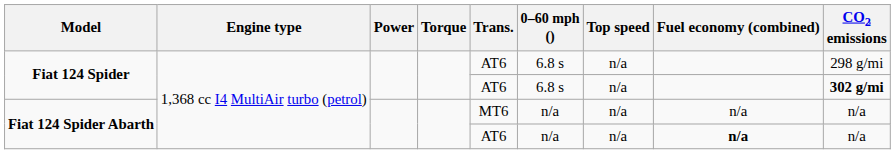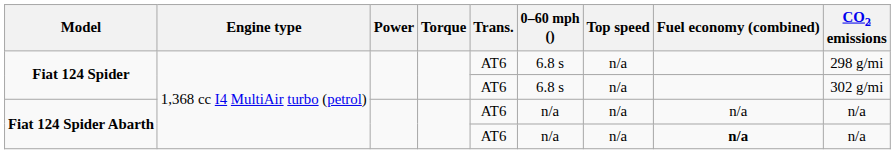row 3 | CO2 emissions: bold -> normal
row 4 | Trans.: MT6 -> AT6
